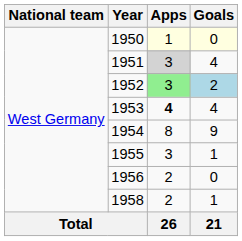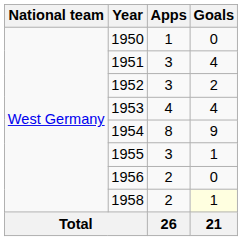1950 | Apps: lightyellow background -> no background
1950 | Goals: lightyellow background -> no background
1951 | Apps: lightgrey background -> no background
1952 | Apps: lightgreen background -> no background
1952 | Goals: lightblue background -> no background
1953 | Apps: bold -> normal
1958 | Goals: no background -> lightyellow background
